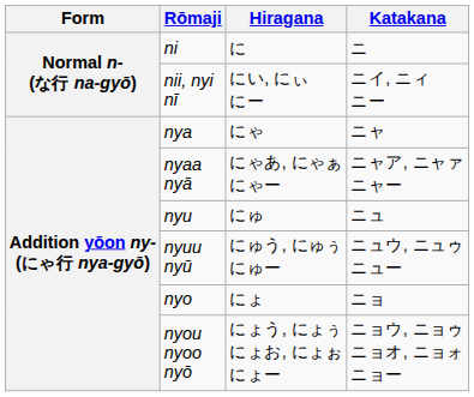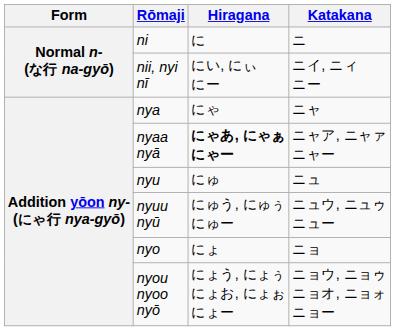nyaa nyā | Hiragana: normal -> bold
